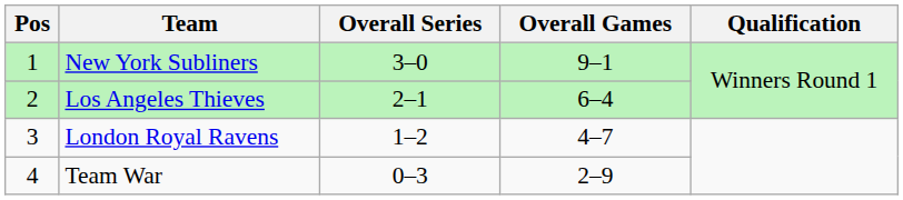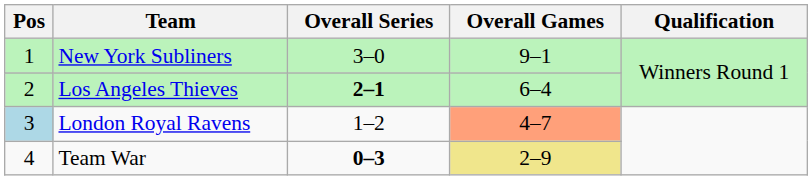Los Angeles Thieves | Overall Series: normal -> bold
London Royal Ravens | Pos: no background -> lightblue background
London Royal Ravens | Overall Games: no background -> lightsalmon background
Team War | Overall Series: normal -> bold
Team War | Overall Games: no background -> khaki background
